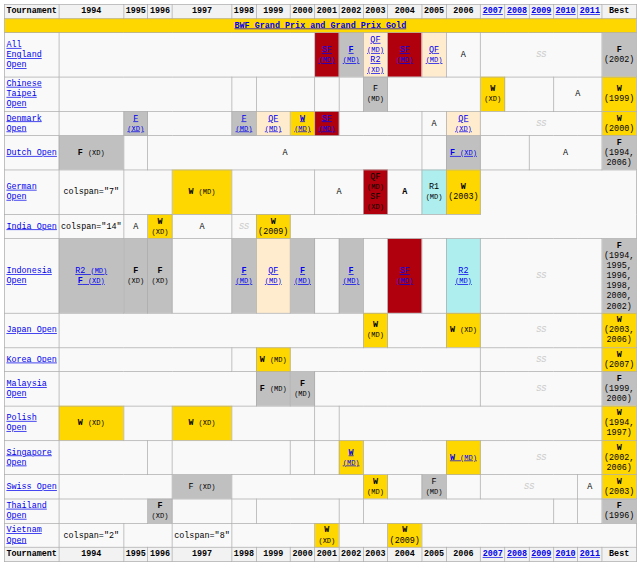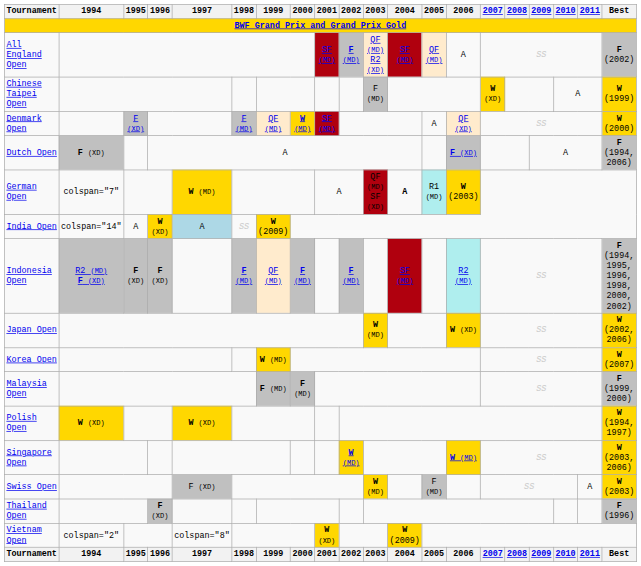India Open | 1997: no background -> lightblue background
Japan Open | Best: W (2003, 2006) -> W (2002, 2006)
Singapore Open | Best: W (2002, 2006) -> W (2003, 2006)
